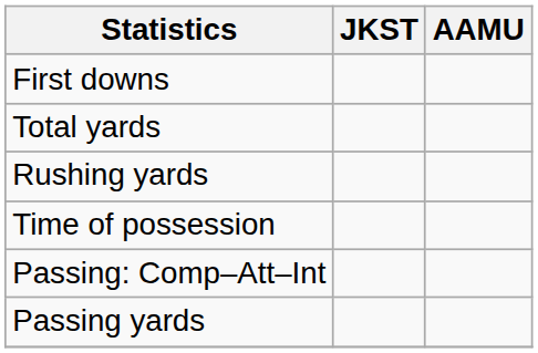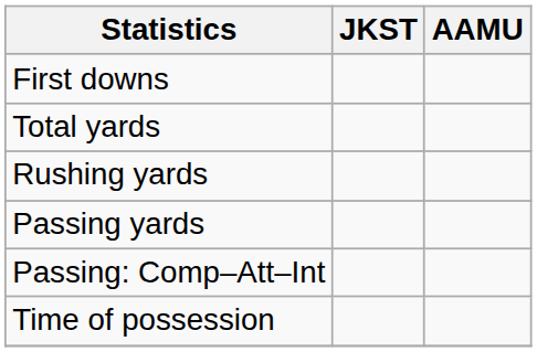rows swapped: Passing yards <-> Time of possession
